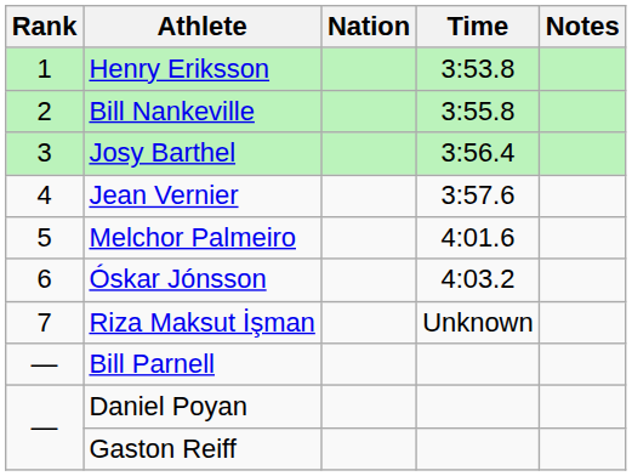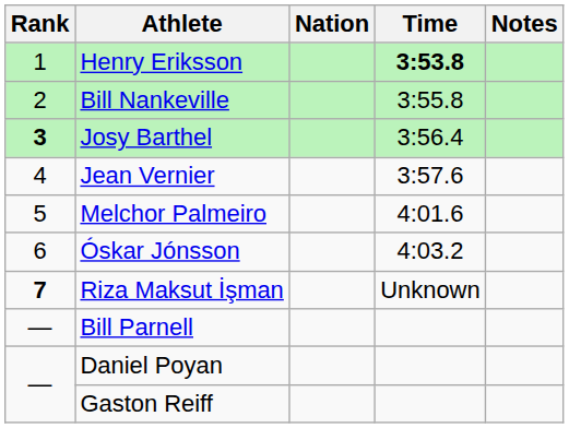Henry Eriksson | Time: normal -> bold
Josy Barthel | Rank: normal -> bold
Riza Maksut İşman | Rank: normal -> bold
